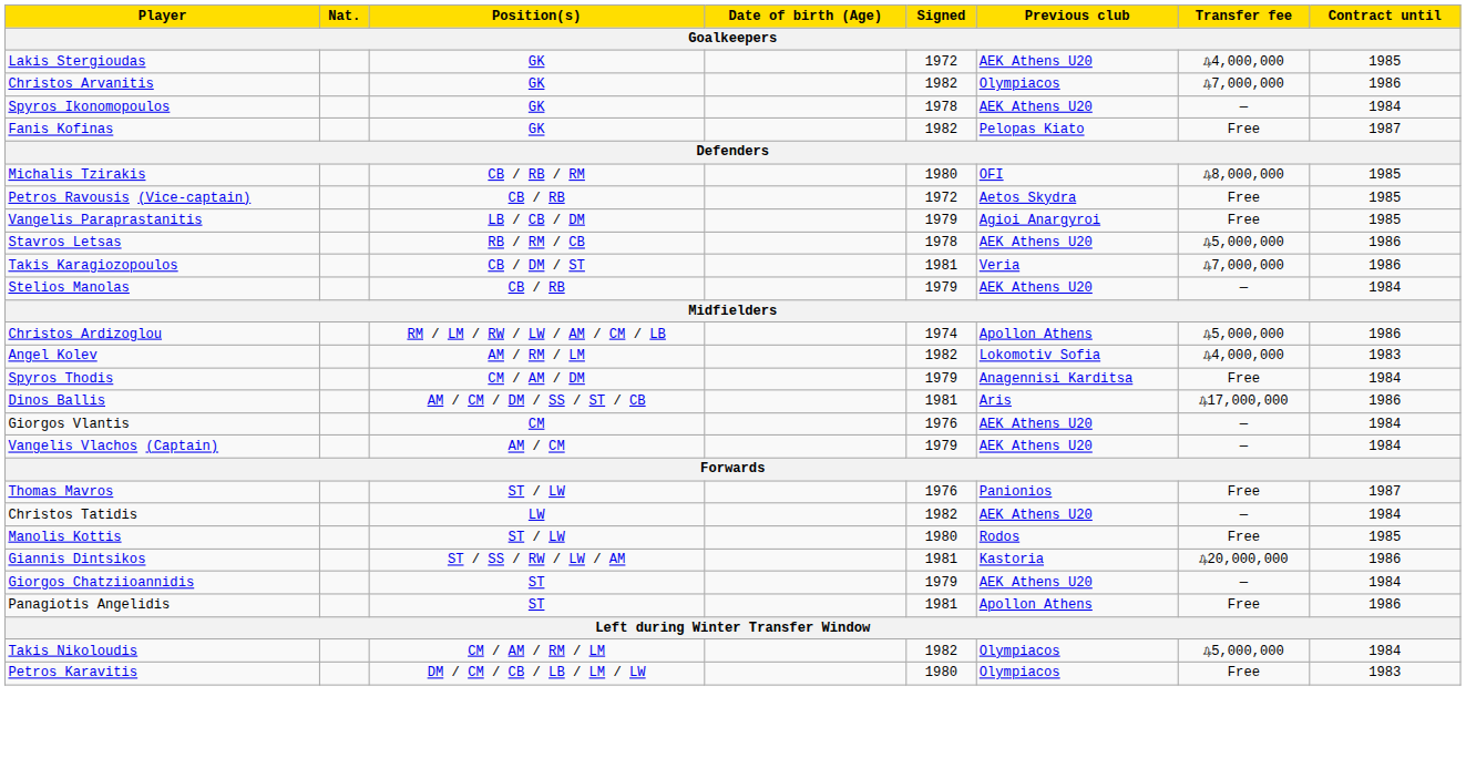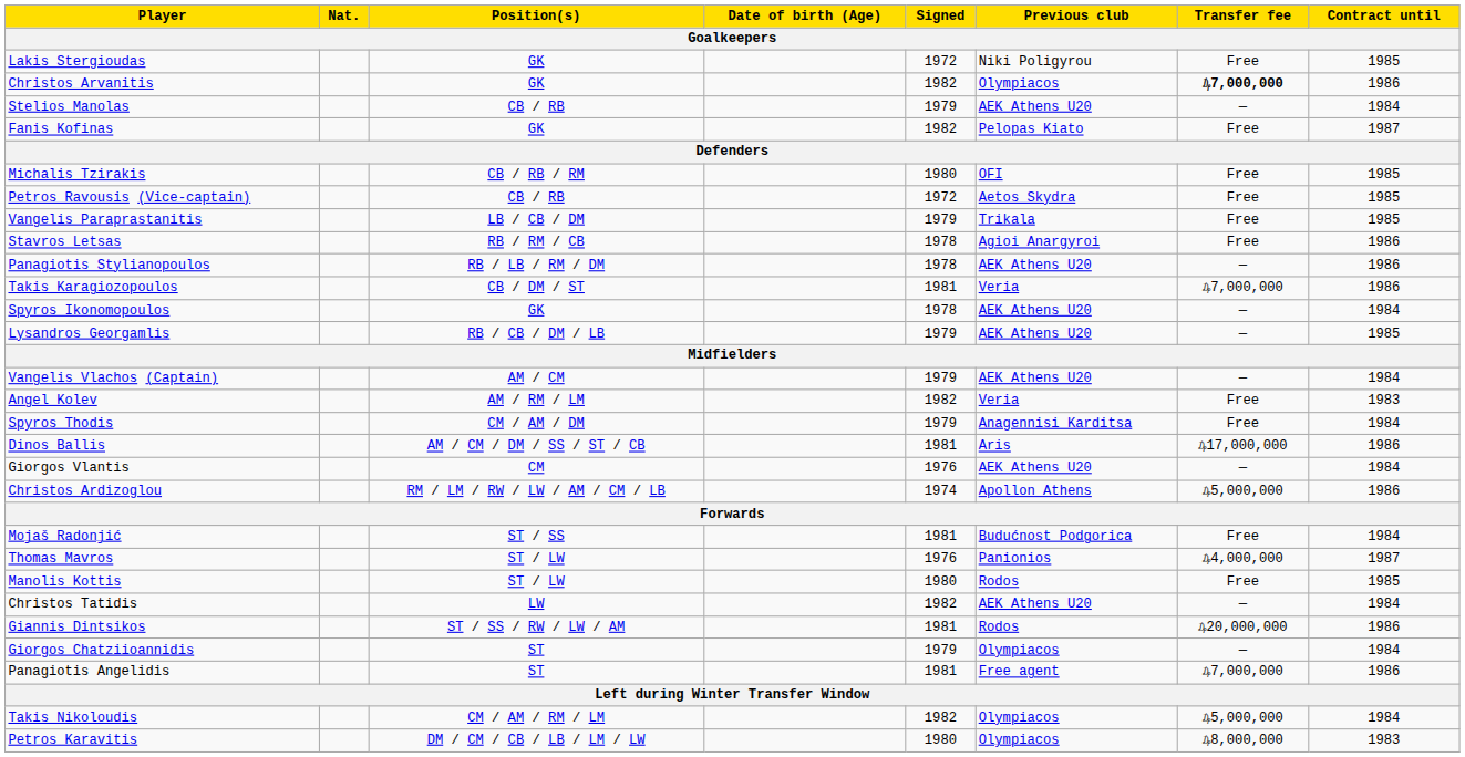Lakis Stergioudas | Previous club: AEK Athens U20 -> Niki Poligyrou
Lakis Stergioudas | Transfer fee: ₯4,000,000 -> Free
Christos Arvanitis | Transfer fee: normal -> bold
rows swapped: Spyros Ikonomopoulos <-> Stelios Manolas
Michalis Tzirakis | Transfer fee: ₯8,000,000 -> Free
Vangelis Paraprastanitis | Previous club: Agioi Anargyroi -> Trikala
Stavros Letsas | Previous club: AEK Athens U20 -> Agioi Anargyroi
Stavros Letsas | Transfer fee: ₯5,000,000 -> Free
+ row: Panagiotis Stylianopoulos | RB / LB / RM / DM | 1978 | AEK Athens U20 | — | 1986
+ row: Lysandros Georgamlis | RB / CB / DM / LB | 1979 | AEK Athens U20 | — | 1985
rows swapped: Christos Ardizoglou <-> Vangelis Vlachos (Captain)
Angel Kolev | Previous club: Lokomotiv Sofia -> Veria
Angel Kolev | Transfer fee: ₯4,000,000 -> Free
+ row: Mojaš Radonjić | ST / SS | 1981 | Budućnost Podgorica | Free | 1984
Thomas Mavros | Transfer fee: Free -> ₯4,000,000
rows swapped: Manolis Kottis <-> Christos Tatidis
Giannis Dintsikos | Previous club: Kastoria -> Rodos
Giorgos Chatziioannidis | Previous club: AEK Athens U20 -> Olympiacos
Panagiotis Angelidis | Previous club: Apollon Athens -> Free agent
Panagiotis Angelidis | Transfer fee: Free -> ₯7,000,000
Petros Karavitis | Transfer fee: Free -> ₯8,000,000
